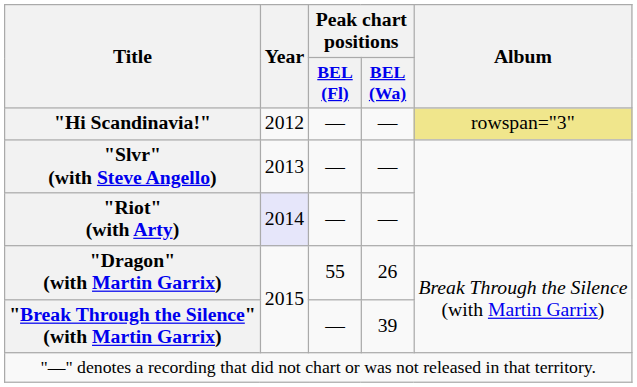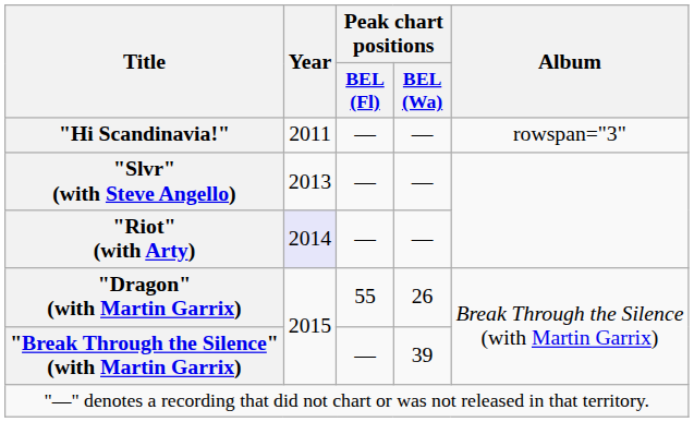"Hi Scandinavia!" | Year: 2012 -> 2011
"Hi Scandinavia!" | Album: khaki background -> no background
